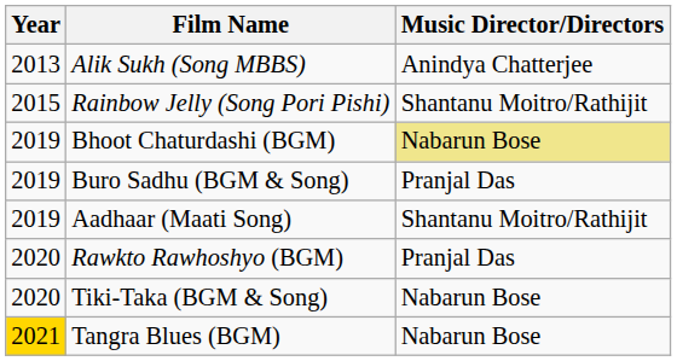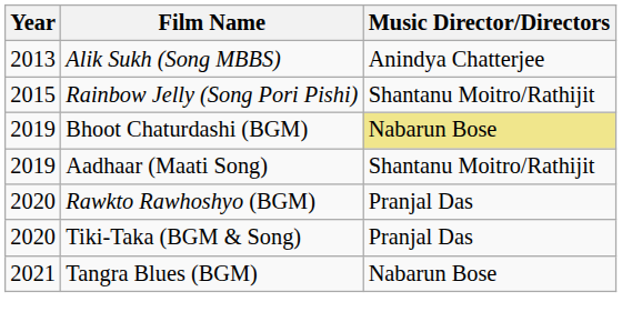- row: 2019 | Buro Sadhu (BGM & Song) | Pranjal Das
Tiki-Taka (BGM & Song) | Music Director/Directors: Nabarun Bose -> Pranjal Das
Tangra Blues (BGM) | Year: gold background -> no background
